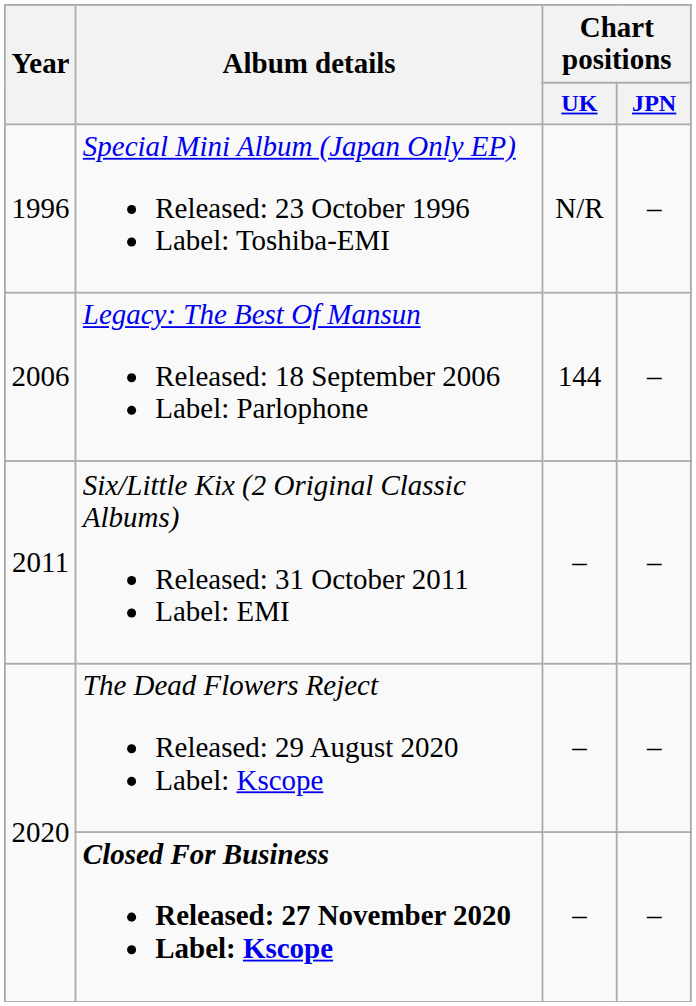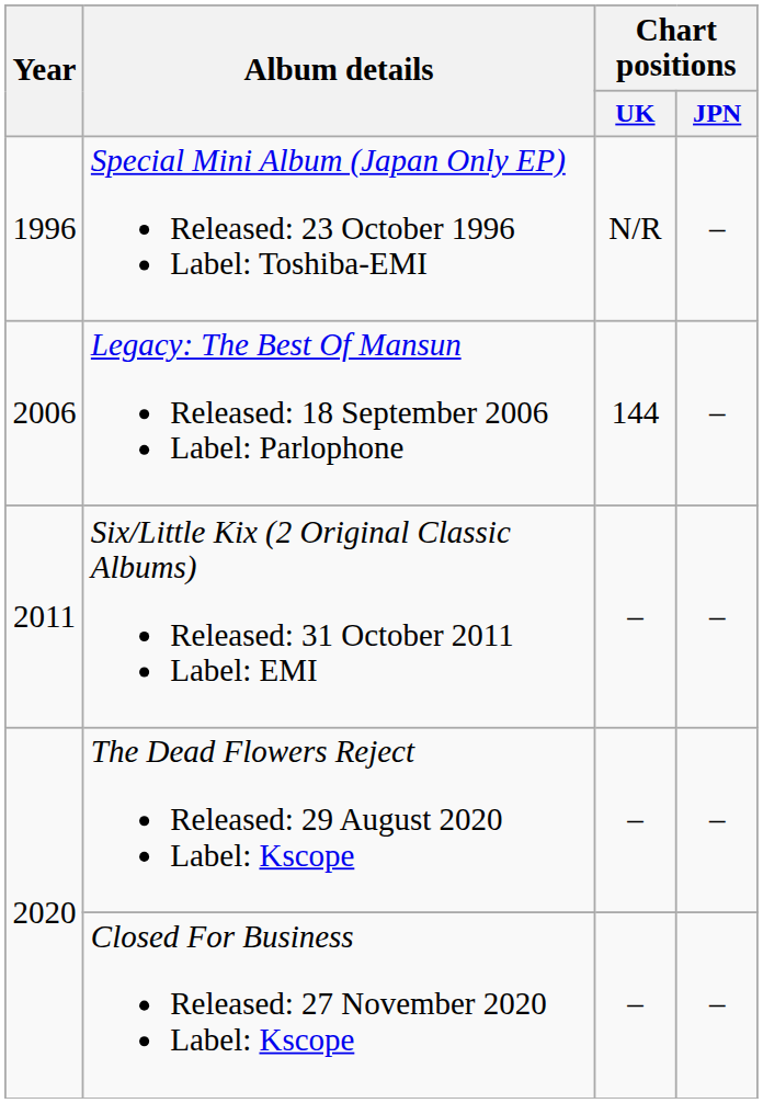Closed For Business Released: 27 November 2020 Label: Kscope | Album details: bold -> normal
